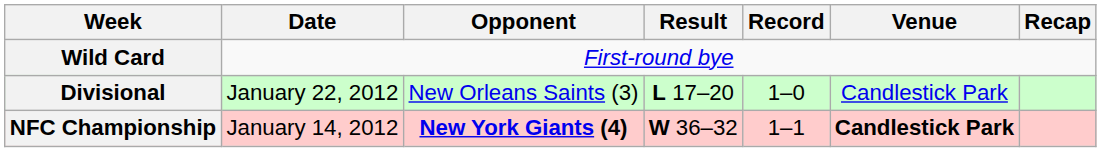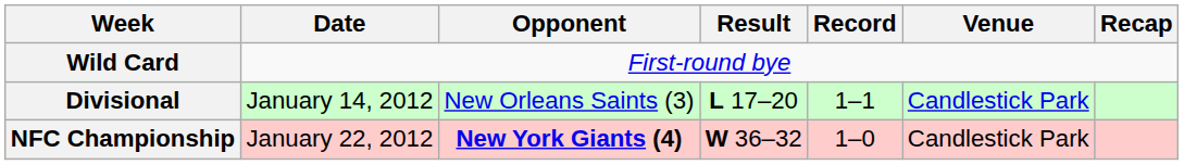Divisional | Date: January 22, 2012 -> January 14, 2012
Divisional | Record: 1–0 -> 1–1
NFC Championship | Date: January 14, 2012 -> January 22, 2012
NFC Championship | Record: 1–1 -> 1–0
NFC Championship | Venue: bold -> normal
